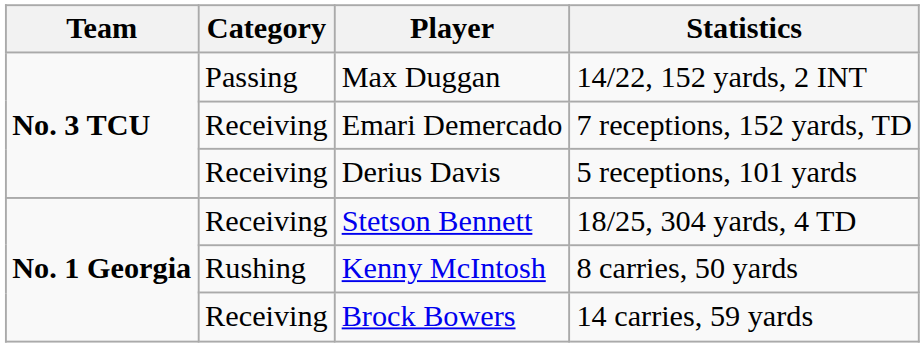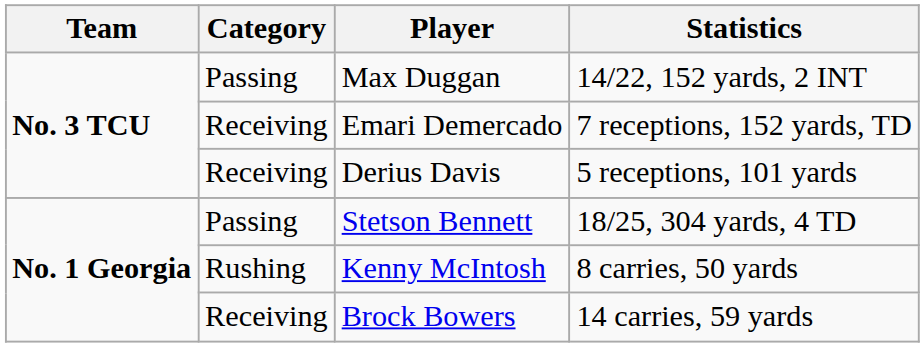Stetson Bennett | Category: Receiving -> Passing
